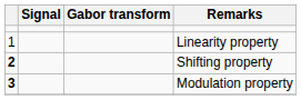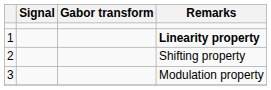Linearity property | Remarks: normal -> bold
Shifting property | column 1: bold -> normal
Modulation property | column 1: bold -> normal
